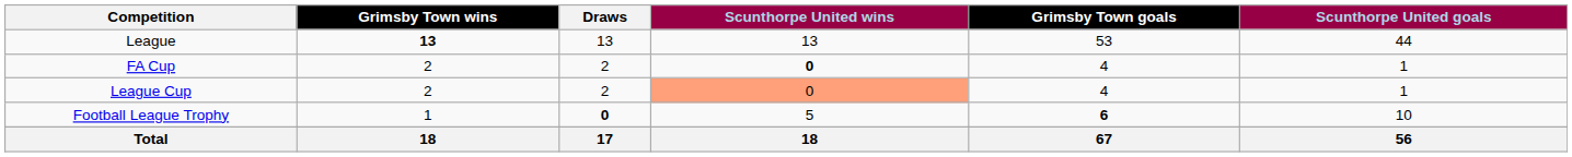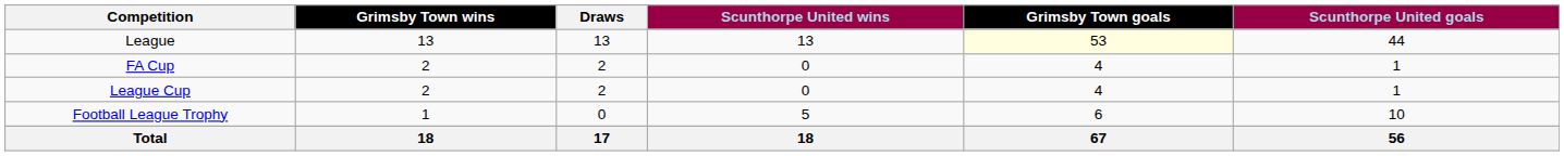League | Grimsby Town wins: bold -> normal
League | Grimsby Town goals: no background -> lightyellow background
FA Cup | Scunthorpe United wins: bold -> normal
League Cup | Scunthorpe United wins: lightsalmon background -> no background
Football League Trophy | Draws: bold -> normal
Football League Trophy | Grimsby Town goals: bold -> normal
